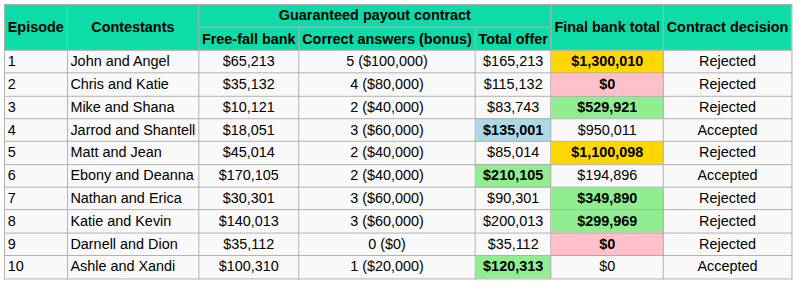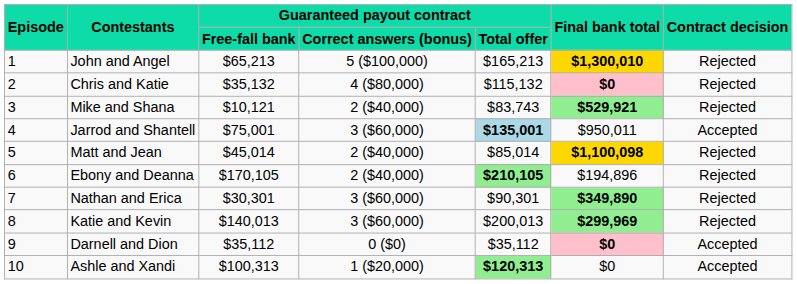Jarrod and Shantell | Guaranteed payout contract / Free-fall bank: $18,051 -> $75,001
Ebony and Deanna | Contract decision: Accepted -> Rejected
Darnell and Dion | Contract decision: Rejected -> Accepted
Ashle and Xandi | Guaranteed payout contract / Free-fall bank: $100,310 -> $100,313
